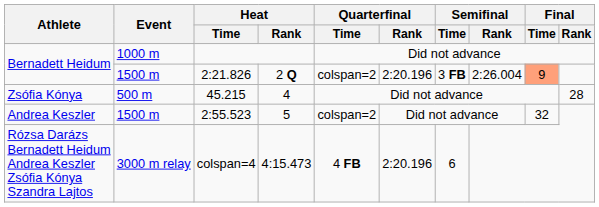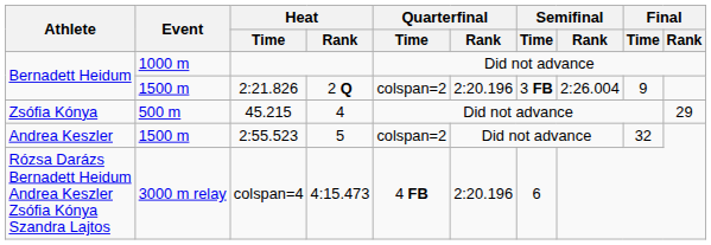2:21.826 | Final / Time: lightsalmon background -> no background
45.215 | Final / Rank: 28 -> 29
